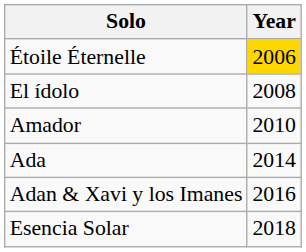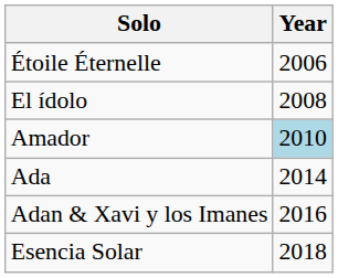Étoile Éternelle | Year: gold background -> no background
Amador | Year: no background -> lightblue background
